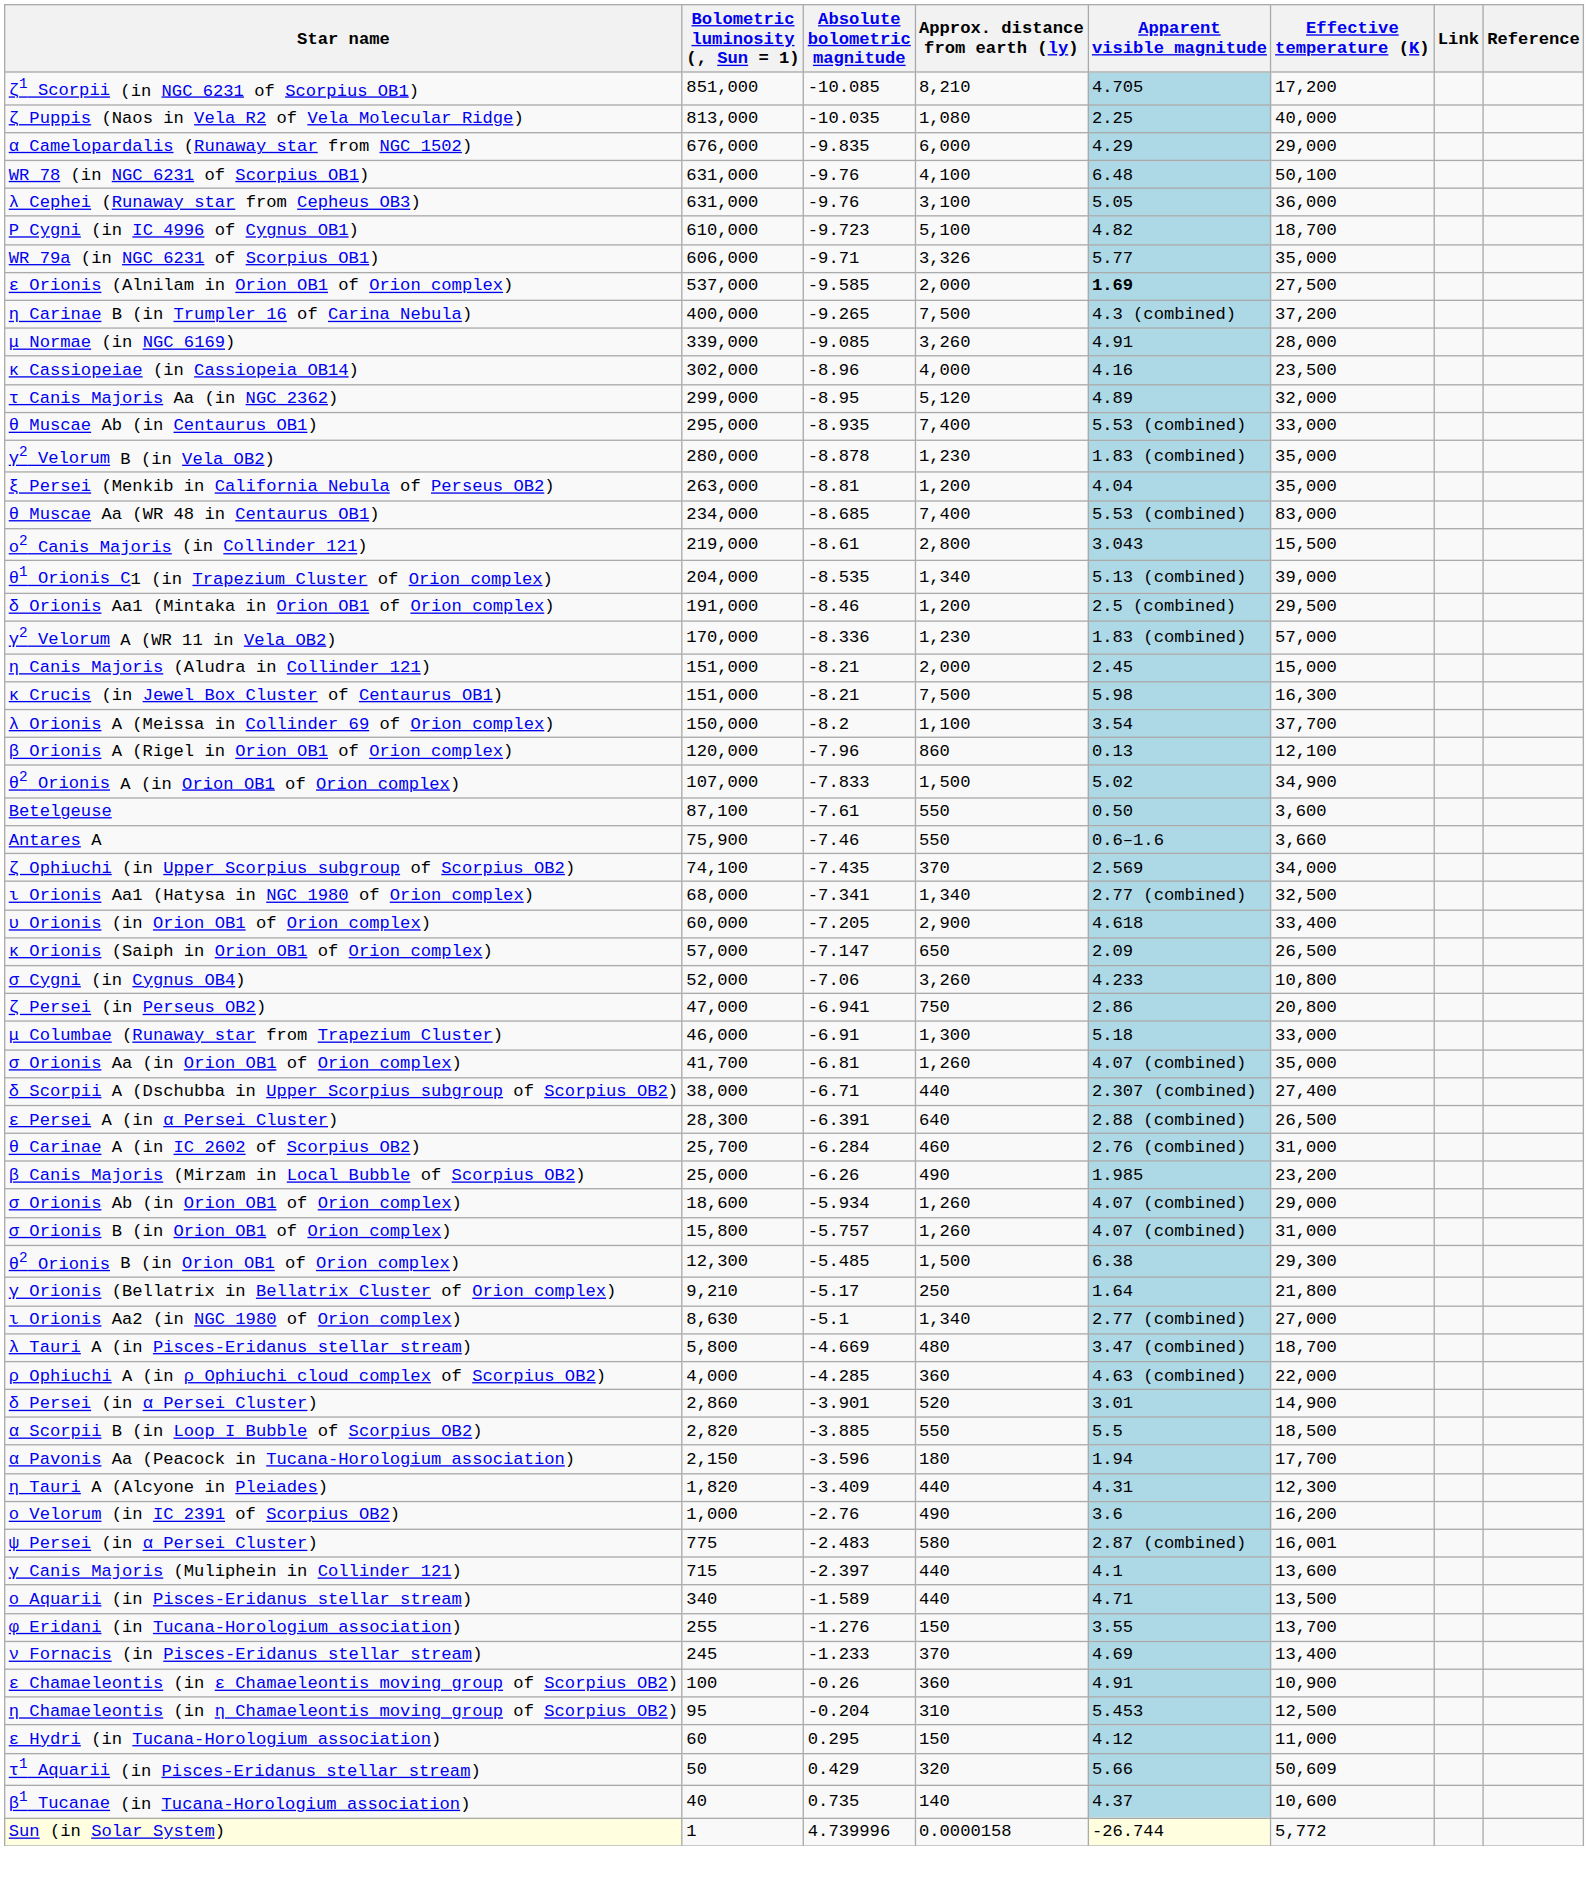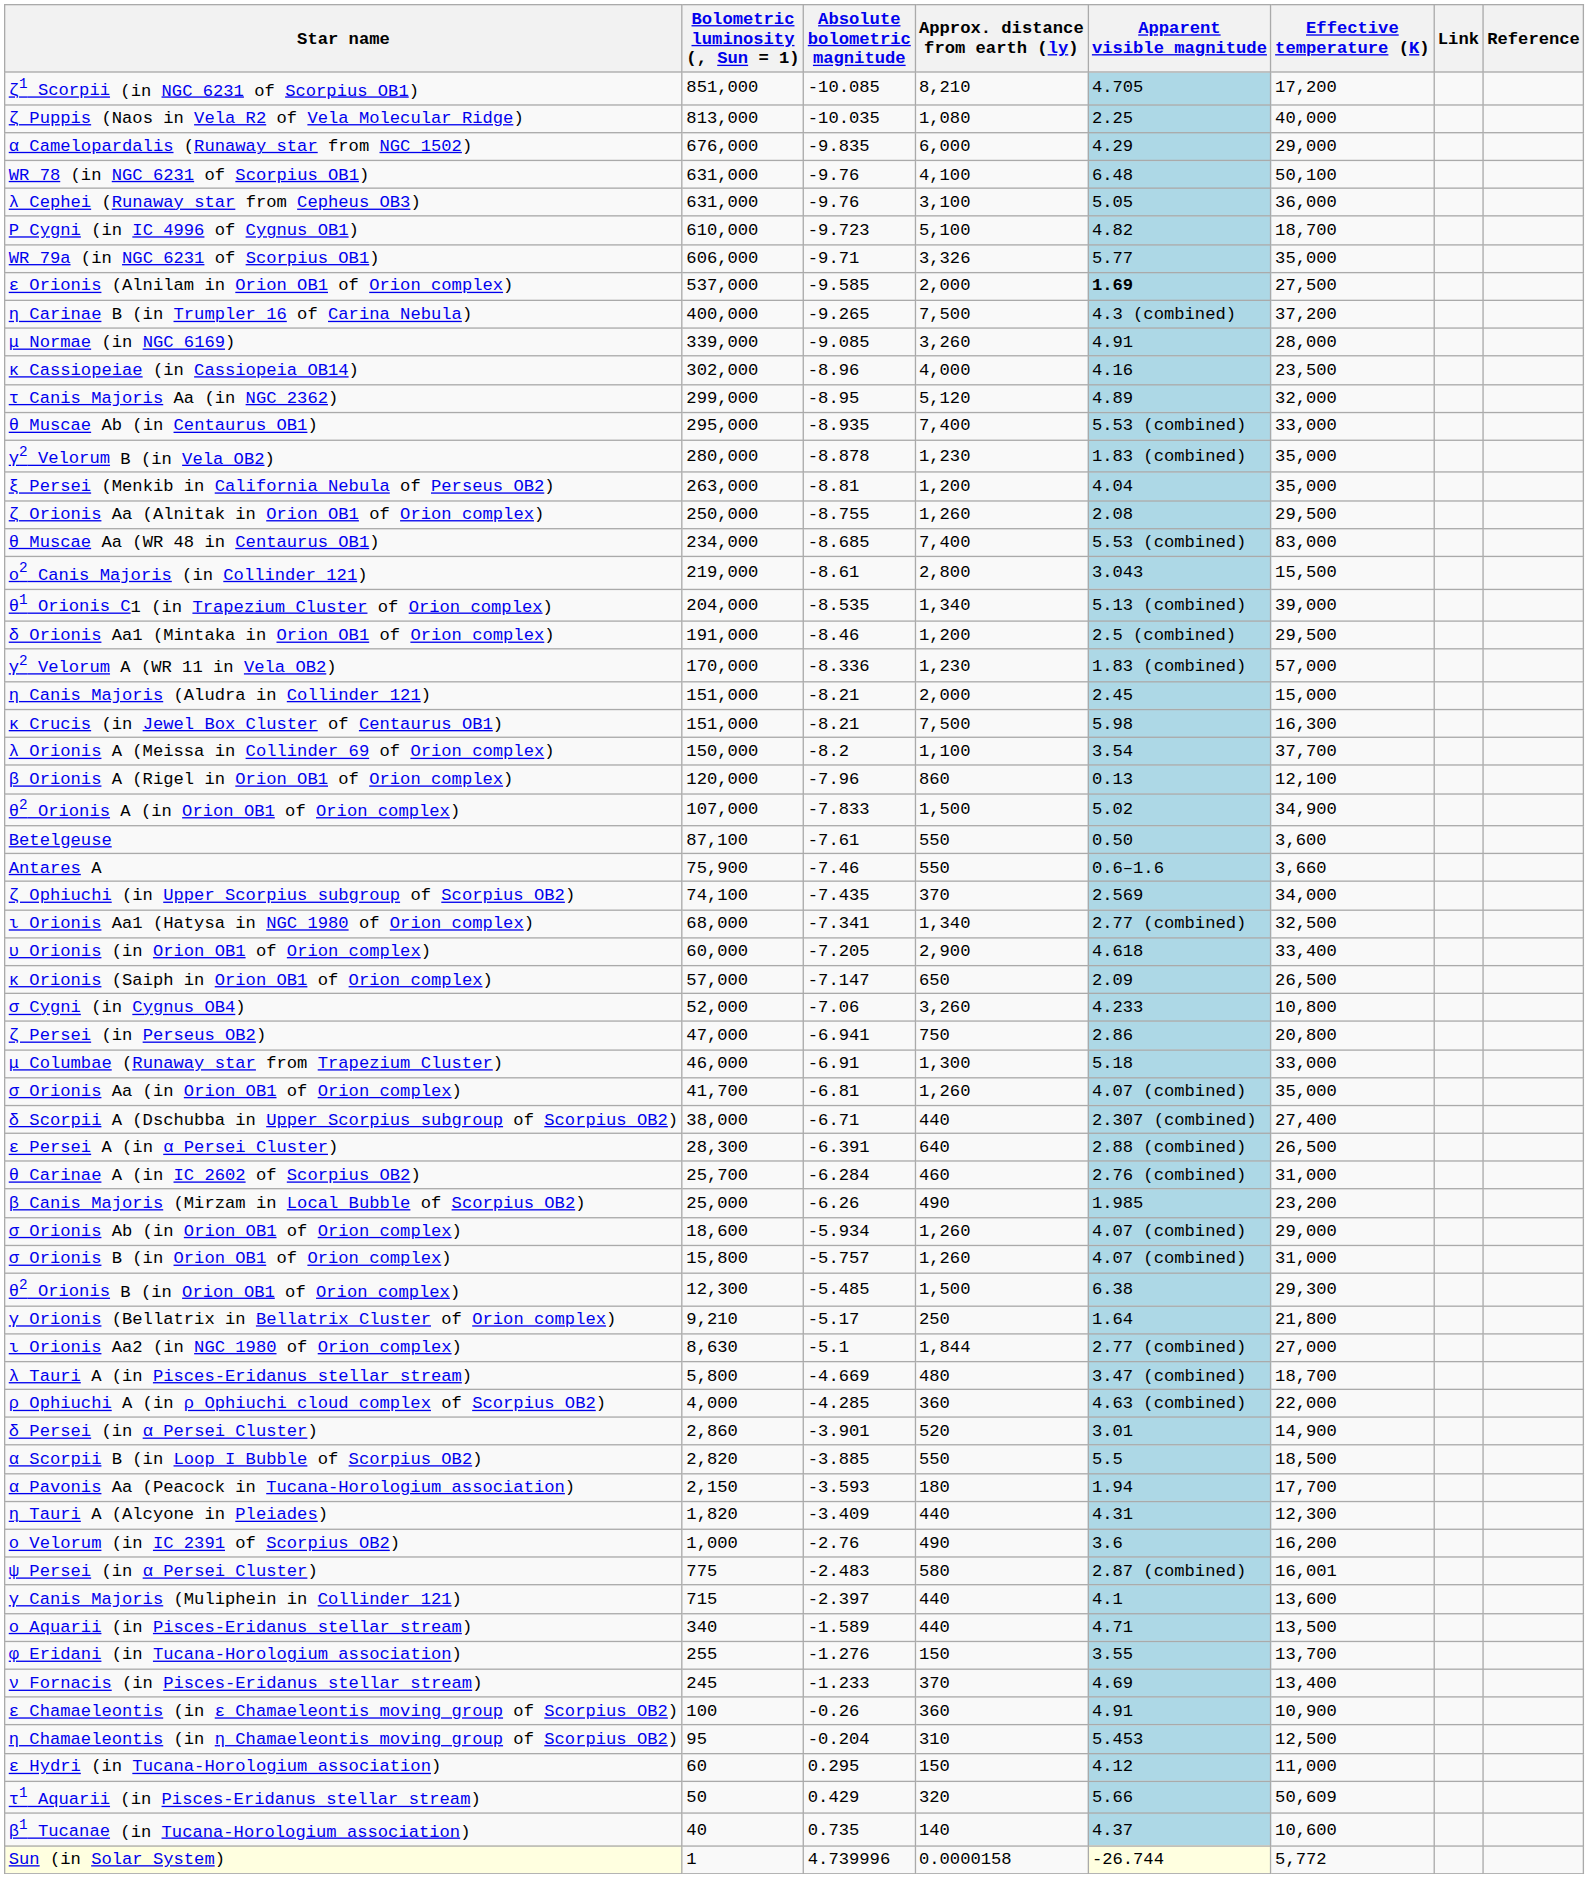+ row: ζ Orionis Aa (Alnitak in Orion OB1 of Orion complex) | 250,000 | -8.755 | 1,260 | 2.08 | 29,500
ι Orionis Aa2 (in NGC 1980 of Orion complex) | Approx. distance from earth (ly): 1,340 -> 1,844
α Pavonis Aa (Peacock in Tucana-Horologium association) | Absolute bolometric magnitude: -3.596 -> -3.593
